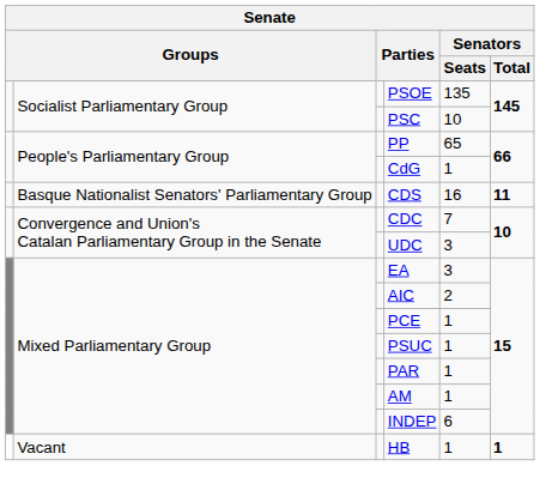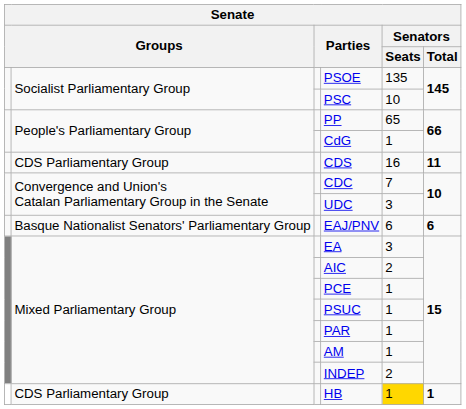CDS | column 2: Basque Nationalist Senators' Parliamentary Group -> CDS Parliamentary Group
+ row: Basque Nationalist Senators' Parliamentary Group | EAJ/PNV | 6 | 6
INDEP | Senators / Seats: 6 -> 2
HB | column 2: Vacant -> CDS Parliamentary Group
HB | Senators / Seats: no background -> gold background
